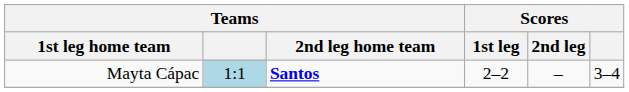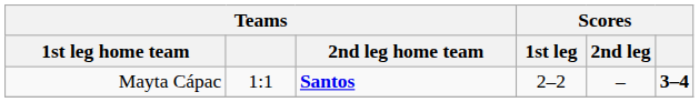Mayta Cápac | Teams: lightblue background -> no background
Mayta Cápac | Scores: normal -> bold
